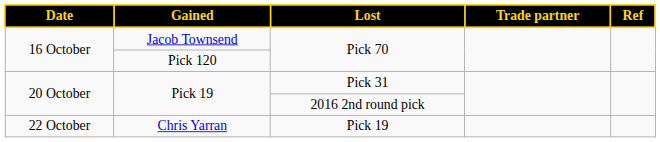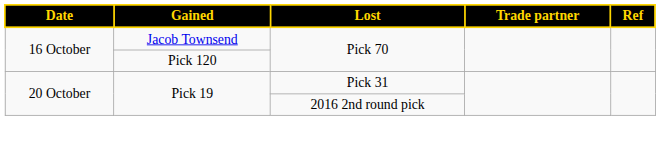- row: 22 October | Chris Yarran | Pick 19
